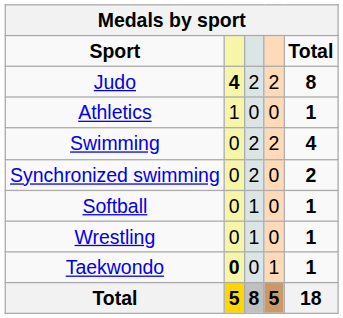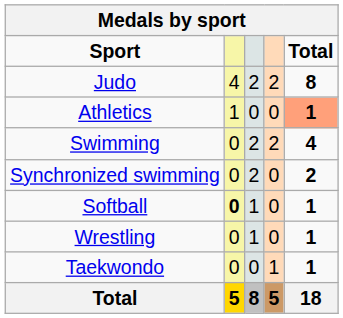Judo | column 2: bold -> normal
Athletics | Total: no background -> lightsalmon background
Softball | column 2: normal -> bold
Taekwondo | column 2: bold -> normal
